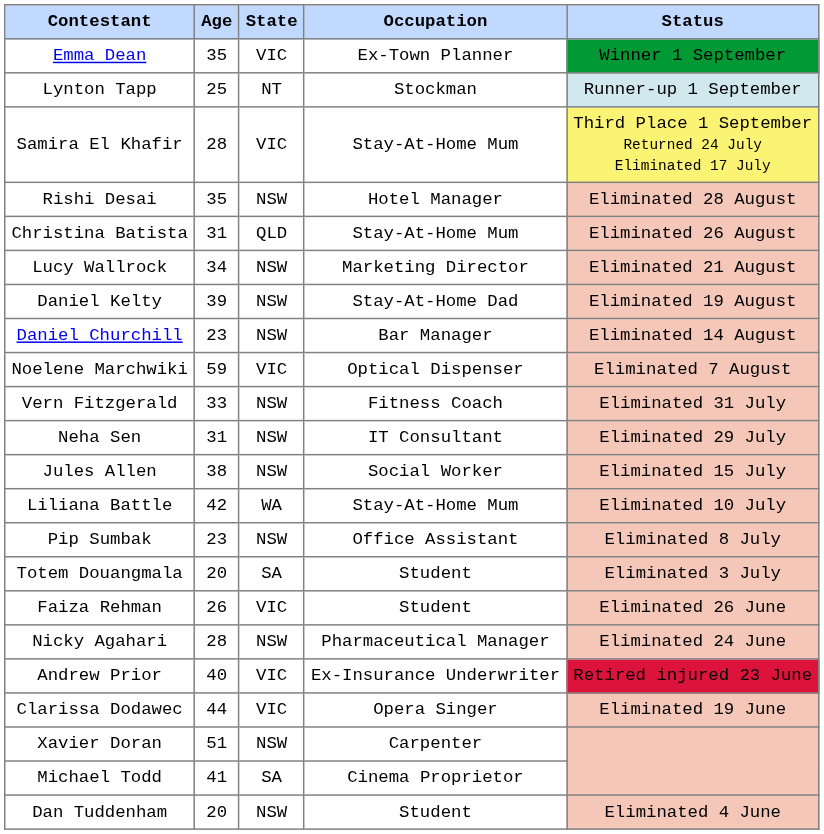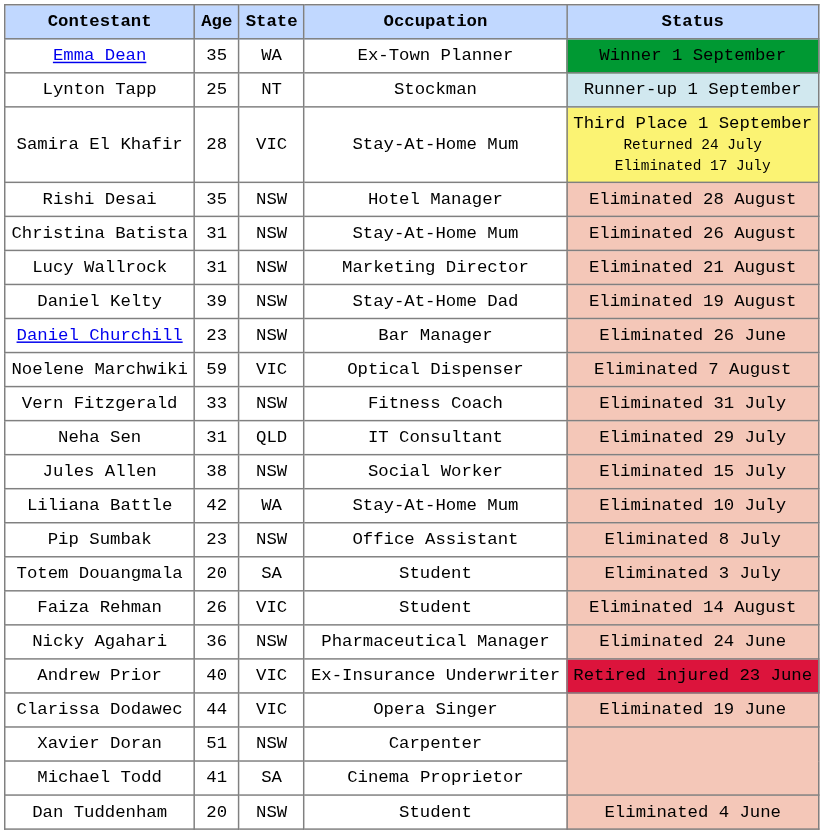Emma Dean | State: VIC -> WA
Christina Batista | State: QLD -> NSW
Lucy Wallrock | Age: 34 -> 31
Daniel Churchill | Status: Eliminated 14 August -> Eliminated 26 June
Neha Sen | State: NSW -> QLD
Faiza Rehman | Status: Eliminated 26 June -> Eliminated 14 August
Nicky Agahari | Age: 28 -> 36
